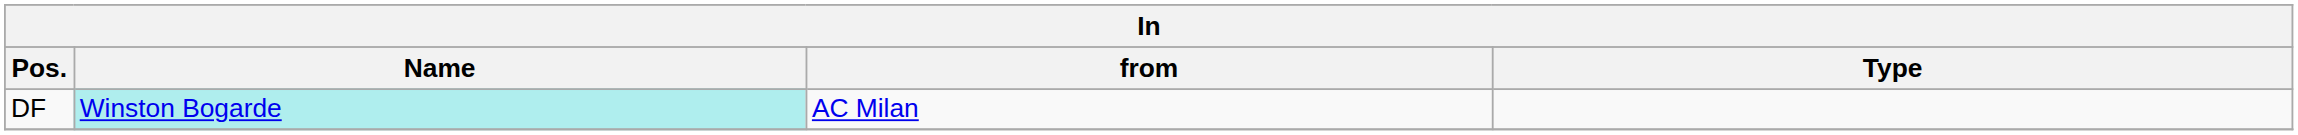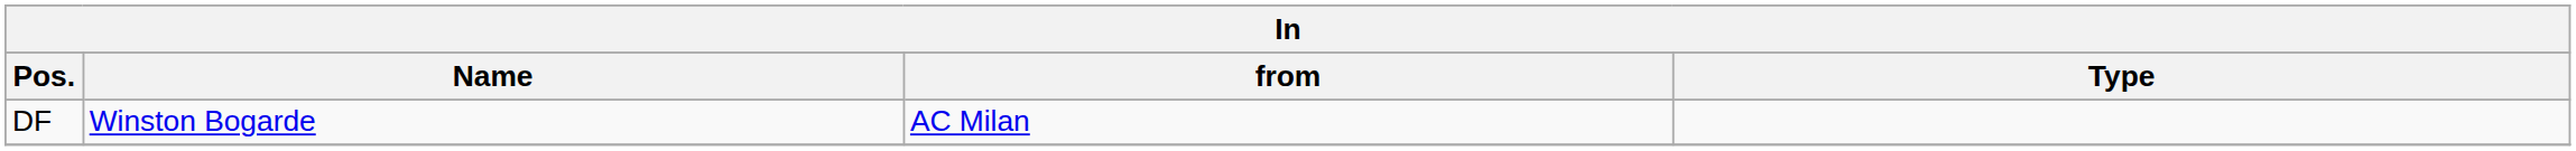DF | Name: paleturquoise background -> no background
